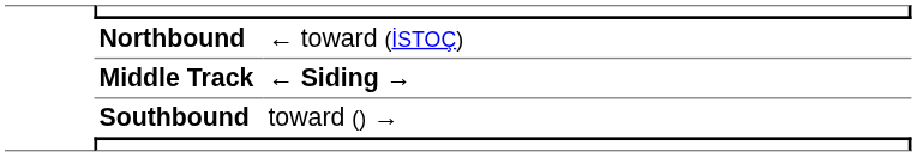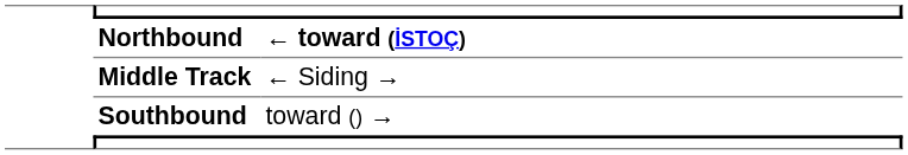Northbound | column 2: normal -> bold
Middle Track | column 2: bold -> normal
